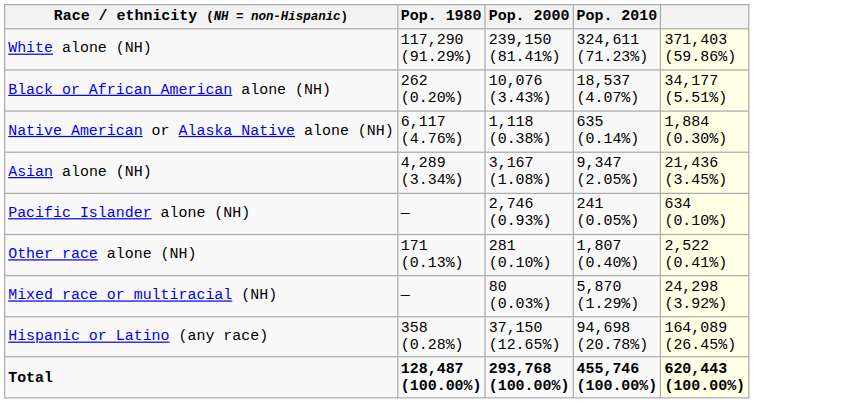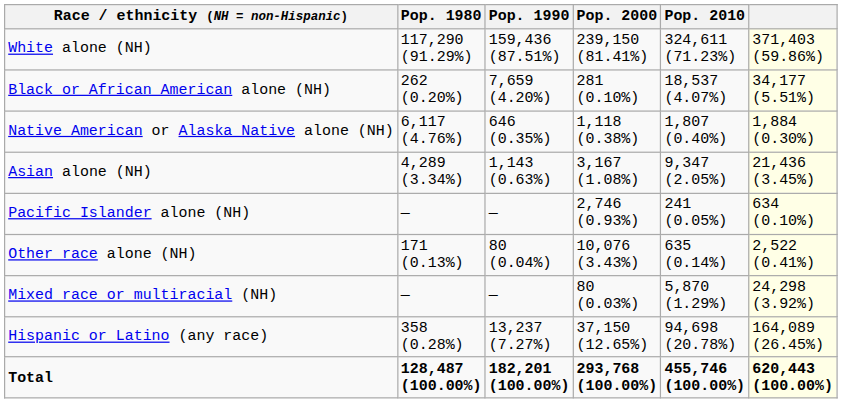+ column: Pop. 1990 | 159,436 (87.51%) | 7,659 (4.20%) | 646 (0.35%) | 1,143 (0.63%) | — | 80 (0.04%) | — | 13,237 (7.27%) | 182,201 (100.00%)
Black or African American alone (NH) | Pop. 2000: 10,076 (3.43%) -> 281 (0.10%)
Native American or Alaska Native alone (NH) | Pop. 2010: 635 (0.14%) -> 1,807 (0.40%)
Other race alone (NH) | Pop. 2000: 281 (0.10%) -> 10,076 (3.43%)
Other race alone (NH) | Pop. 2010: 1,807 (0.40%) -> 635 (0.14%)
